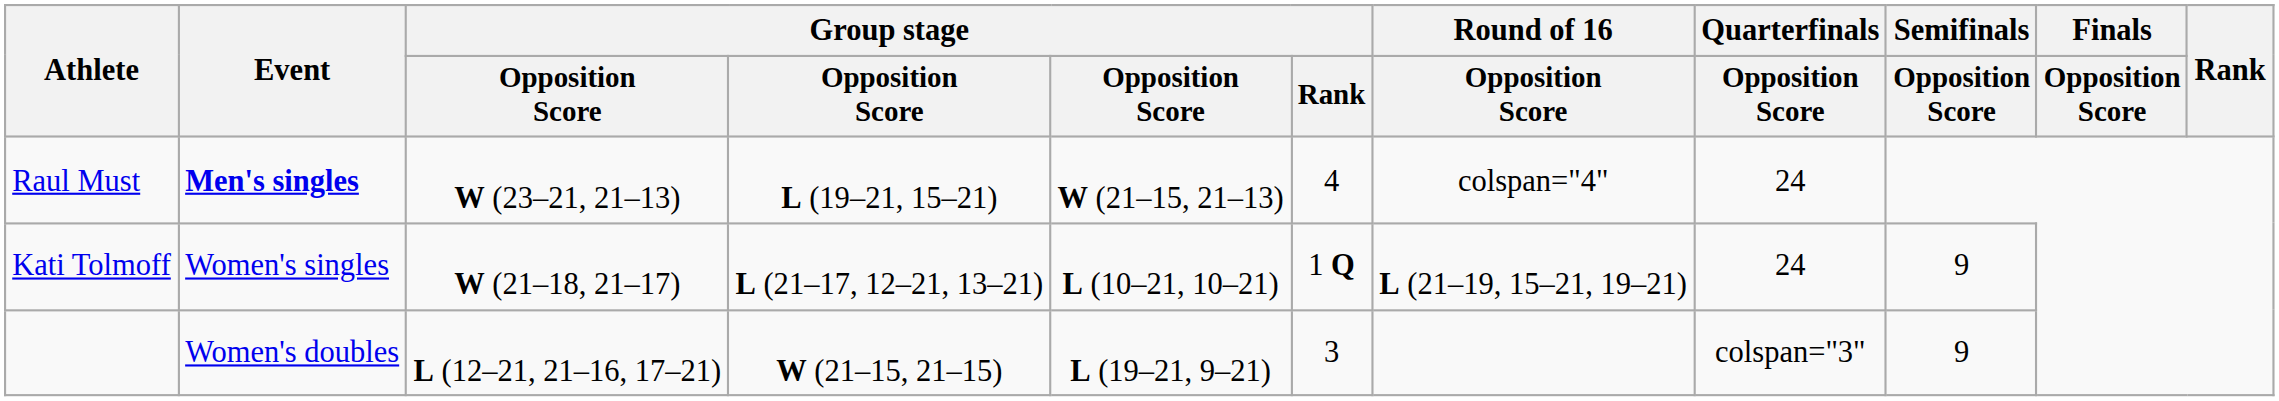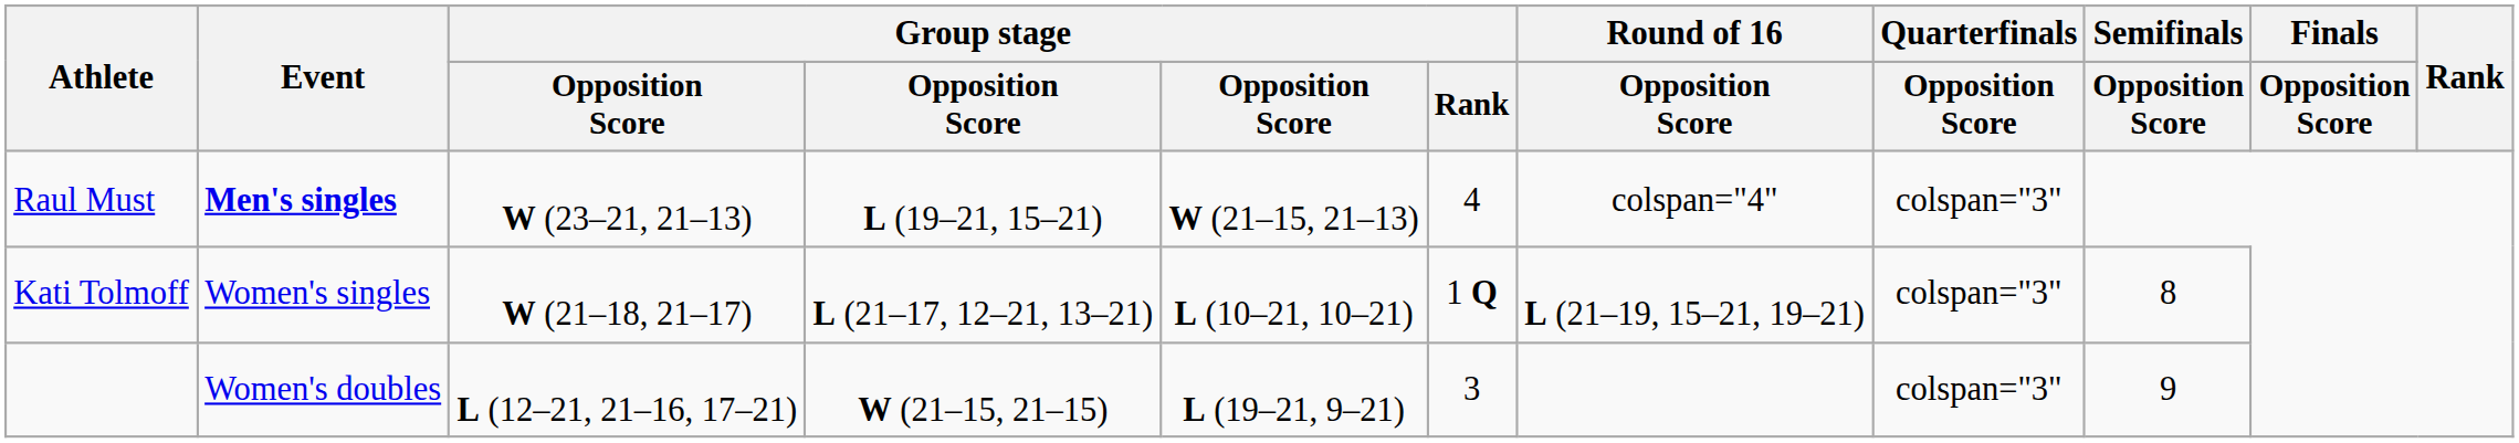Raul Must | Quarterfinals / Opposition Score: 24 -> colspan="3"
Kati Tolmoff | Quarterfinals / Opposition Score: 24 -> colspan="3"
Kati Tolmoff | Semifinals / Opposition Score: 9 -> 8
